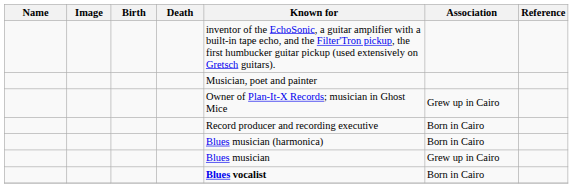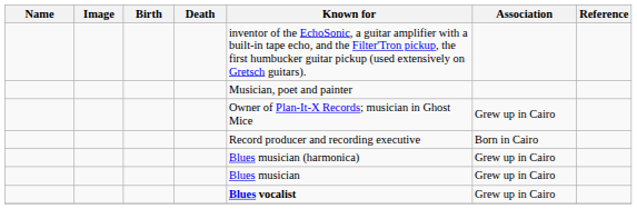row 6 | Association: Born in Cairo -> Grew up in Cairo
row 8 | Association: Born in Cairo -> Grew up in Cairo
